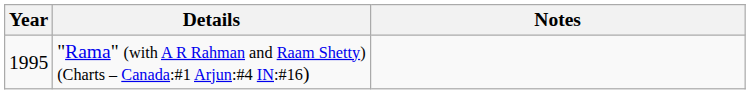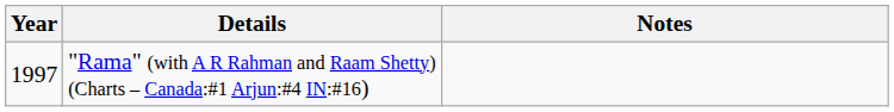row 2 | Year: 1995 -> 1997
